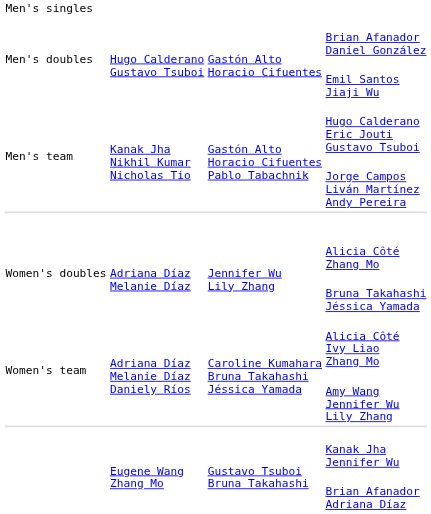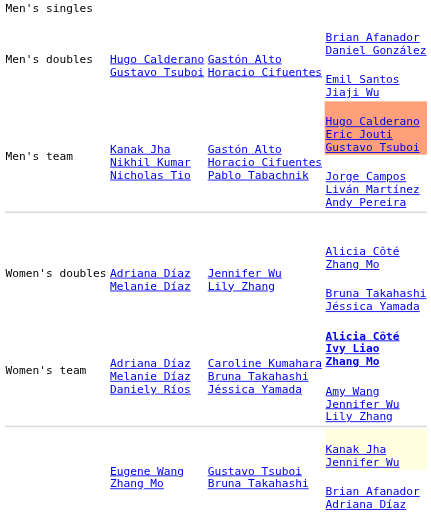Hugo Calderano Eric Jouti Gustavo Tsuboi | column 4: no background -> lightsalmon background
Alicia Côté Ivy Liao Zhang Mo | column 4: normal -> bold
Kanak Jha Jennifer Wu | column 4: no background -> lightyellow background
